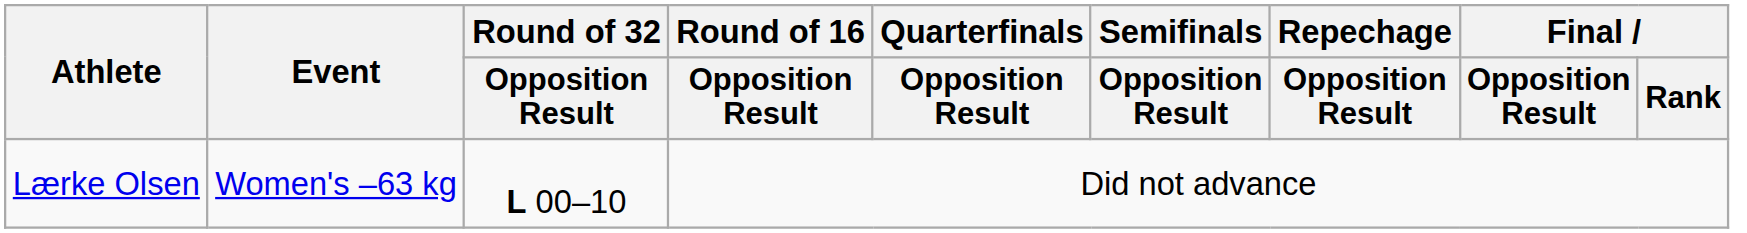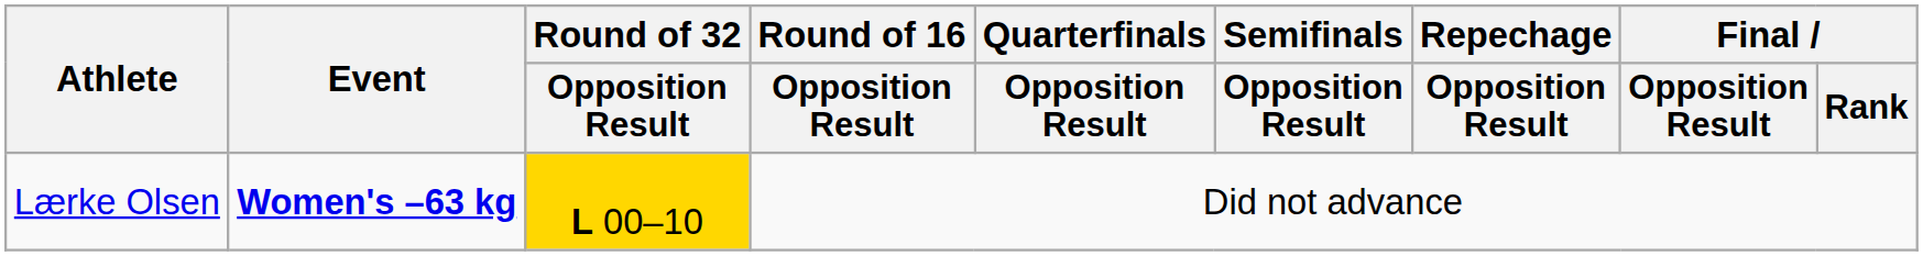Lærke Olsen | Event: normal -> bold
Lærke Olsen | Round of 32 / Opposition Result: no background -> gold background
